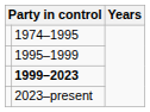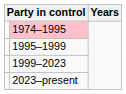1974–1995 | column 2: no background -> pink background
1999–2023 | column 2: bold -> normal
